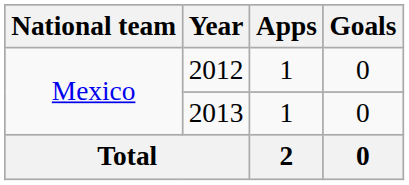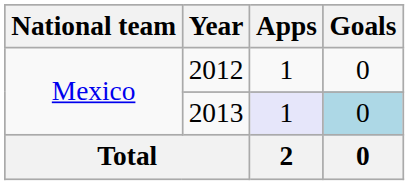2013 | Apps: no background -> lavender background
2013 | Goals: no background -> lightblue background
